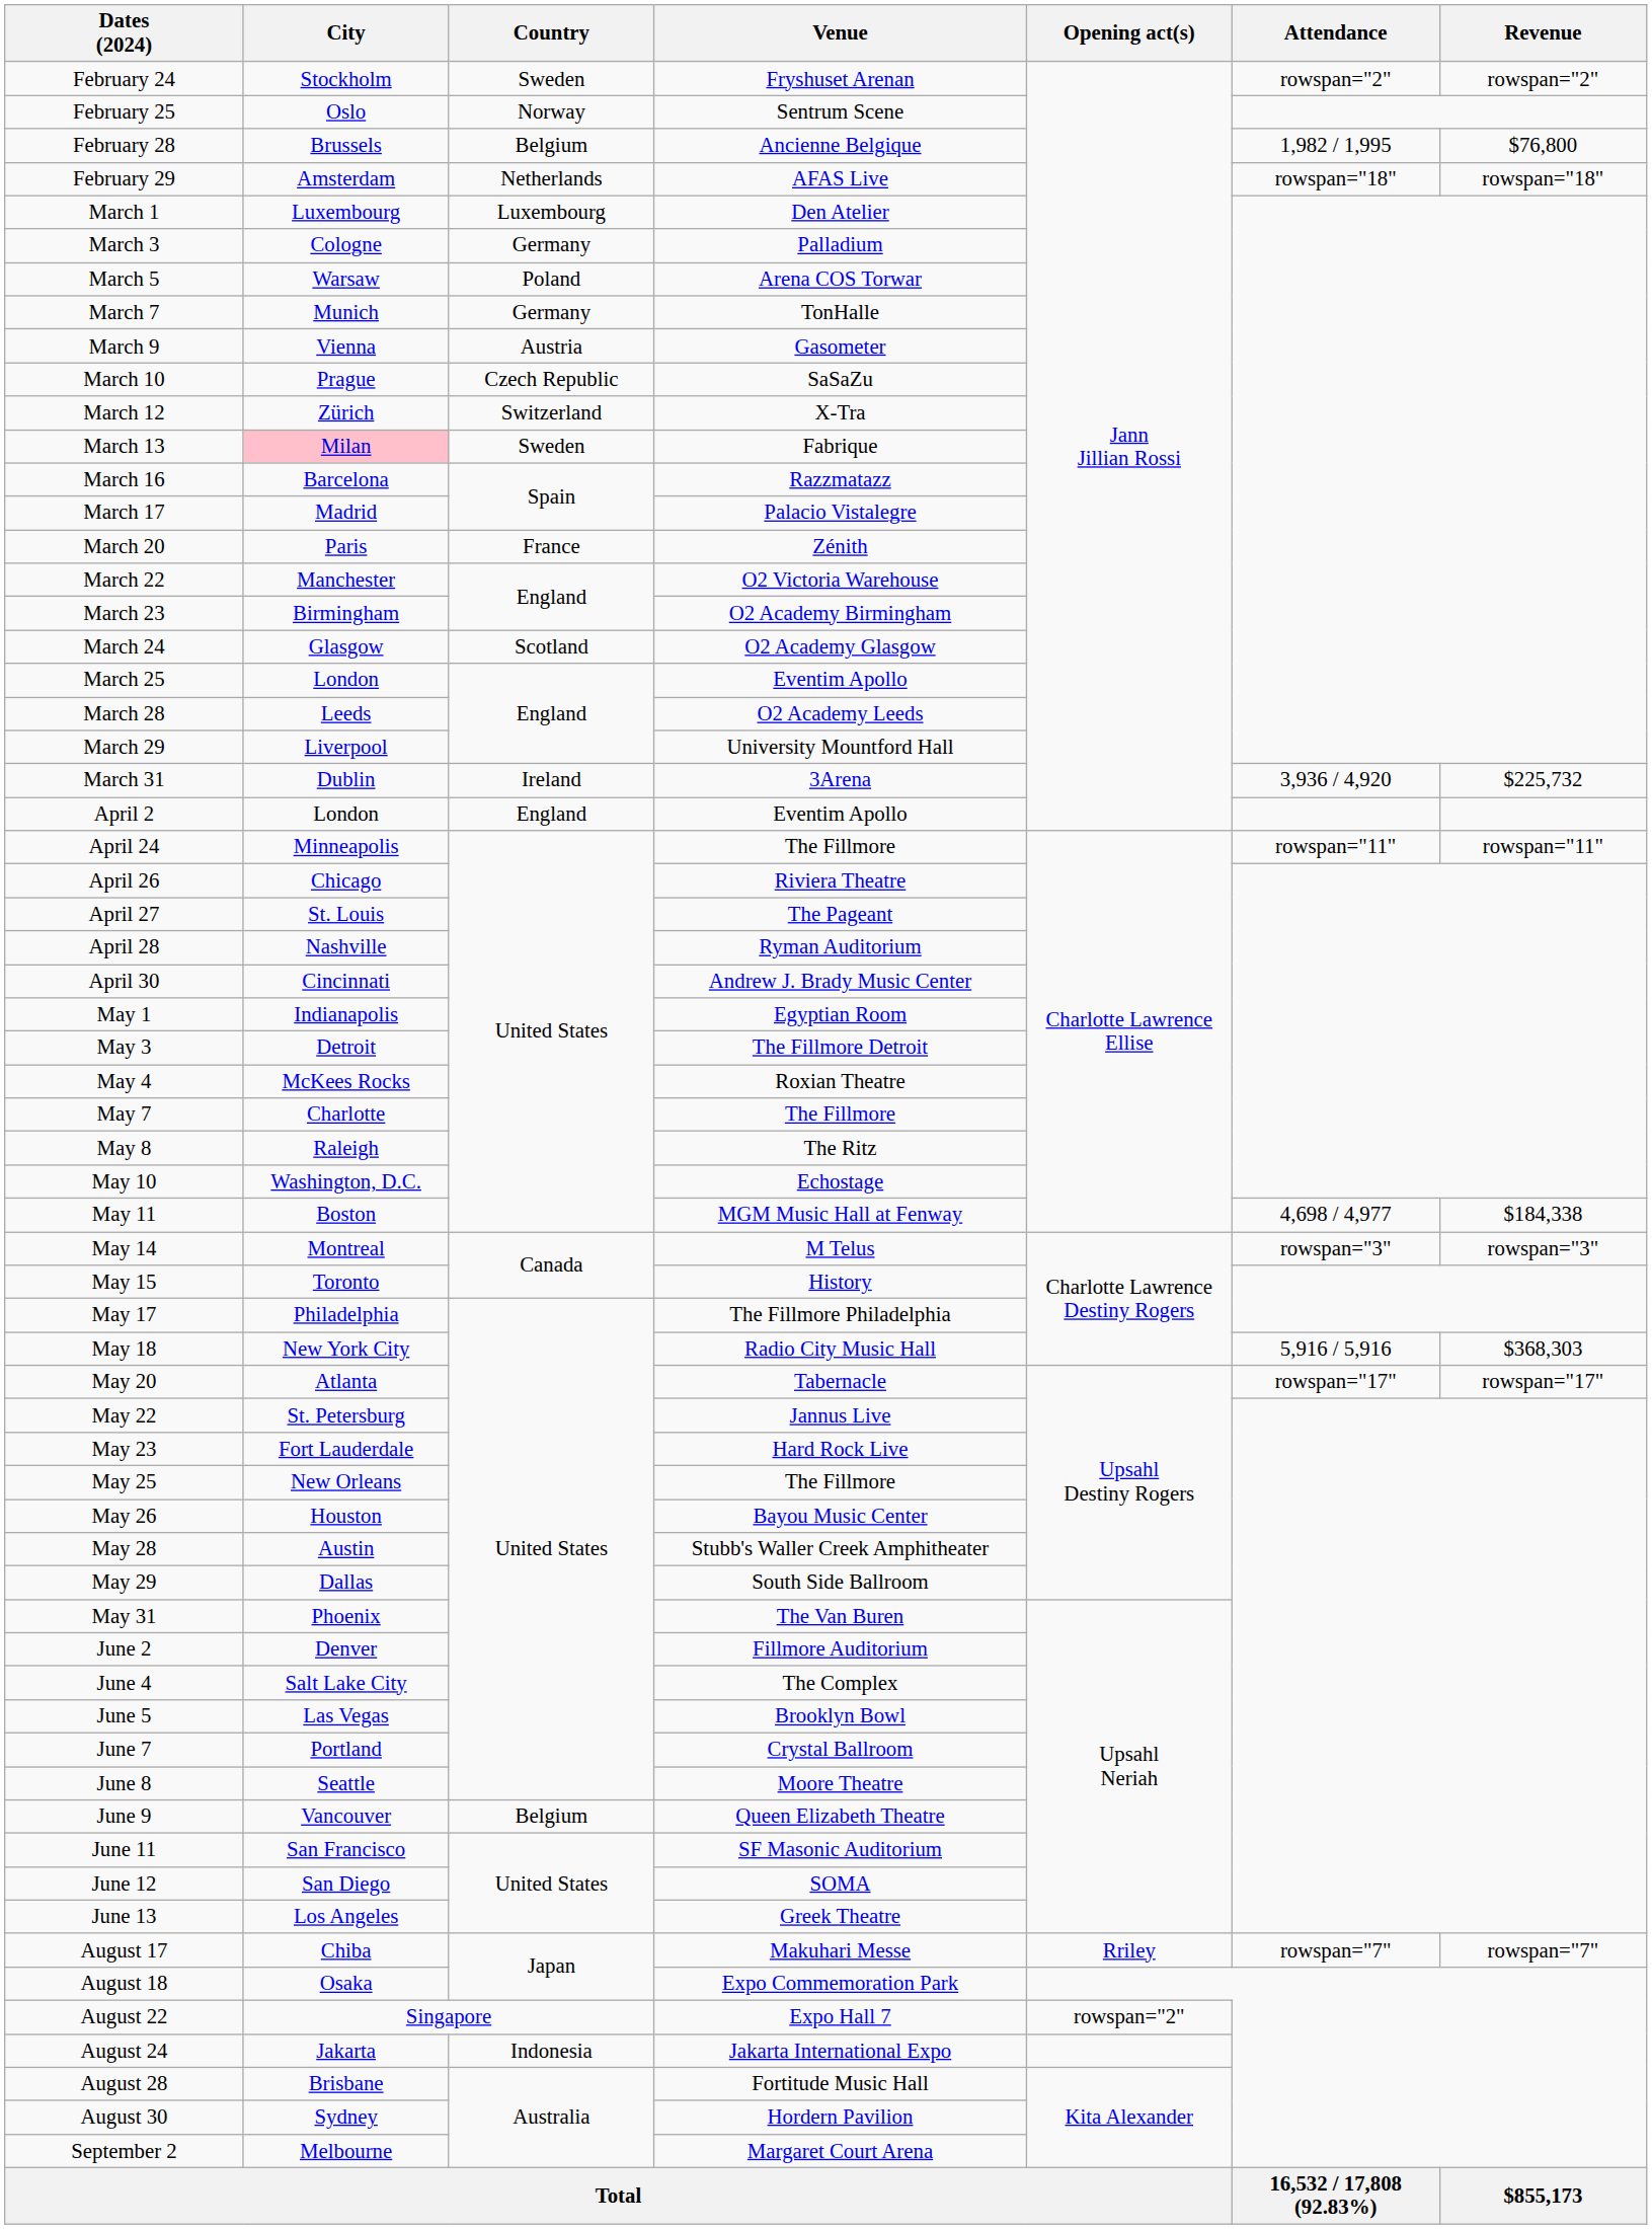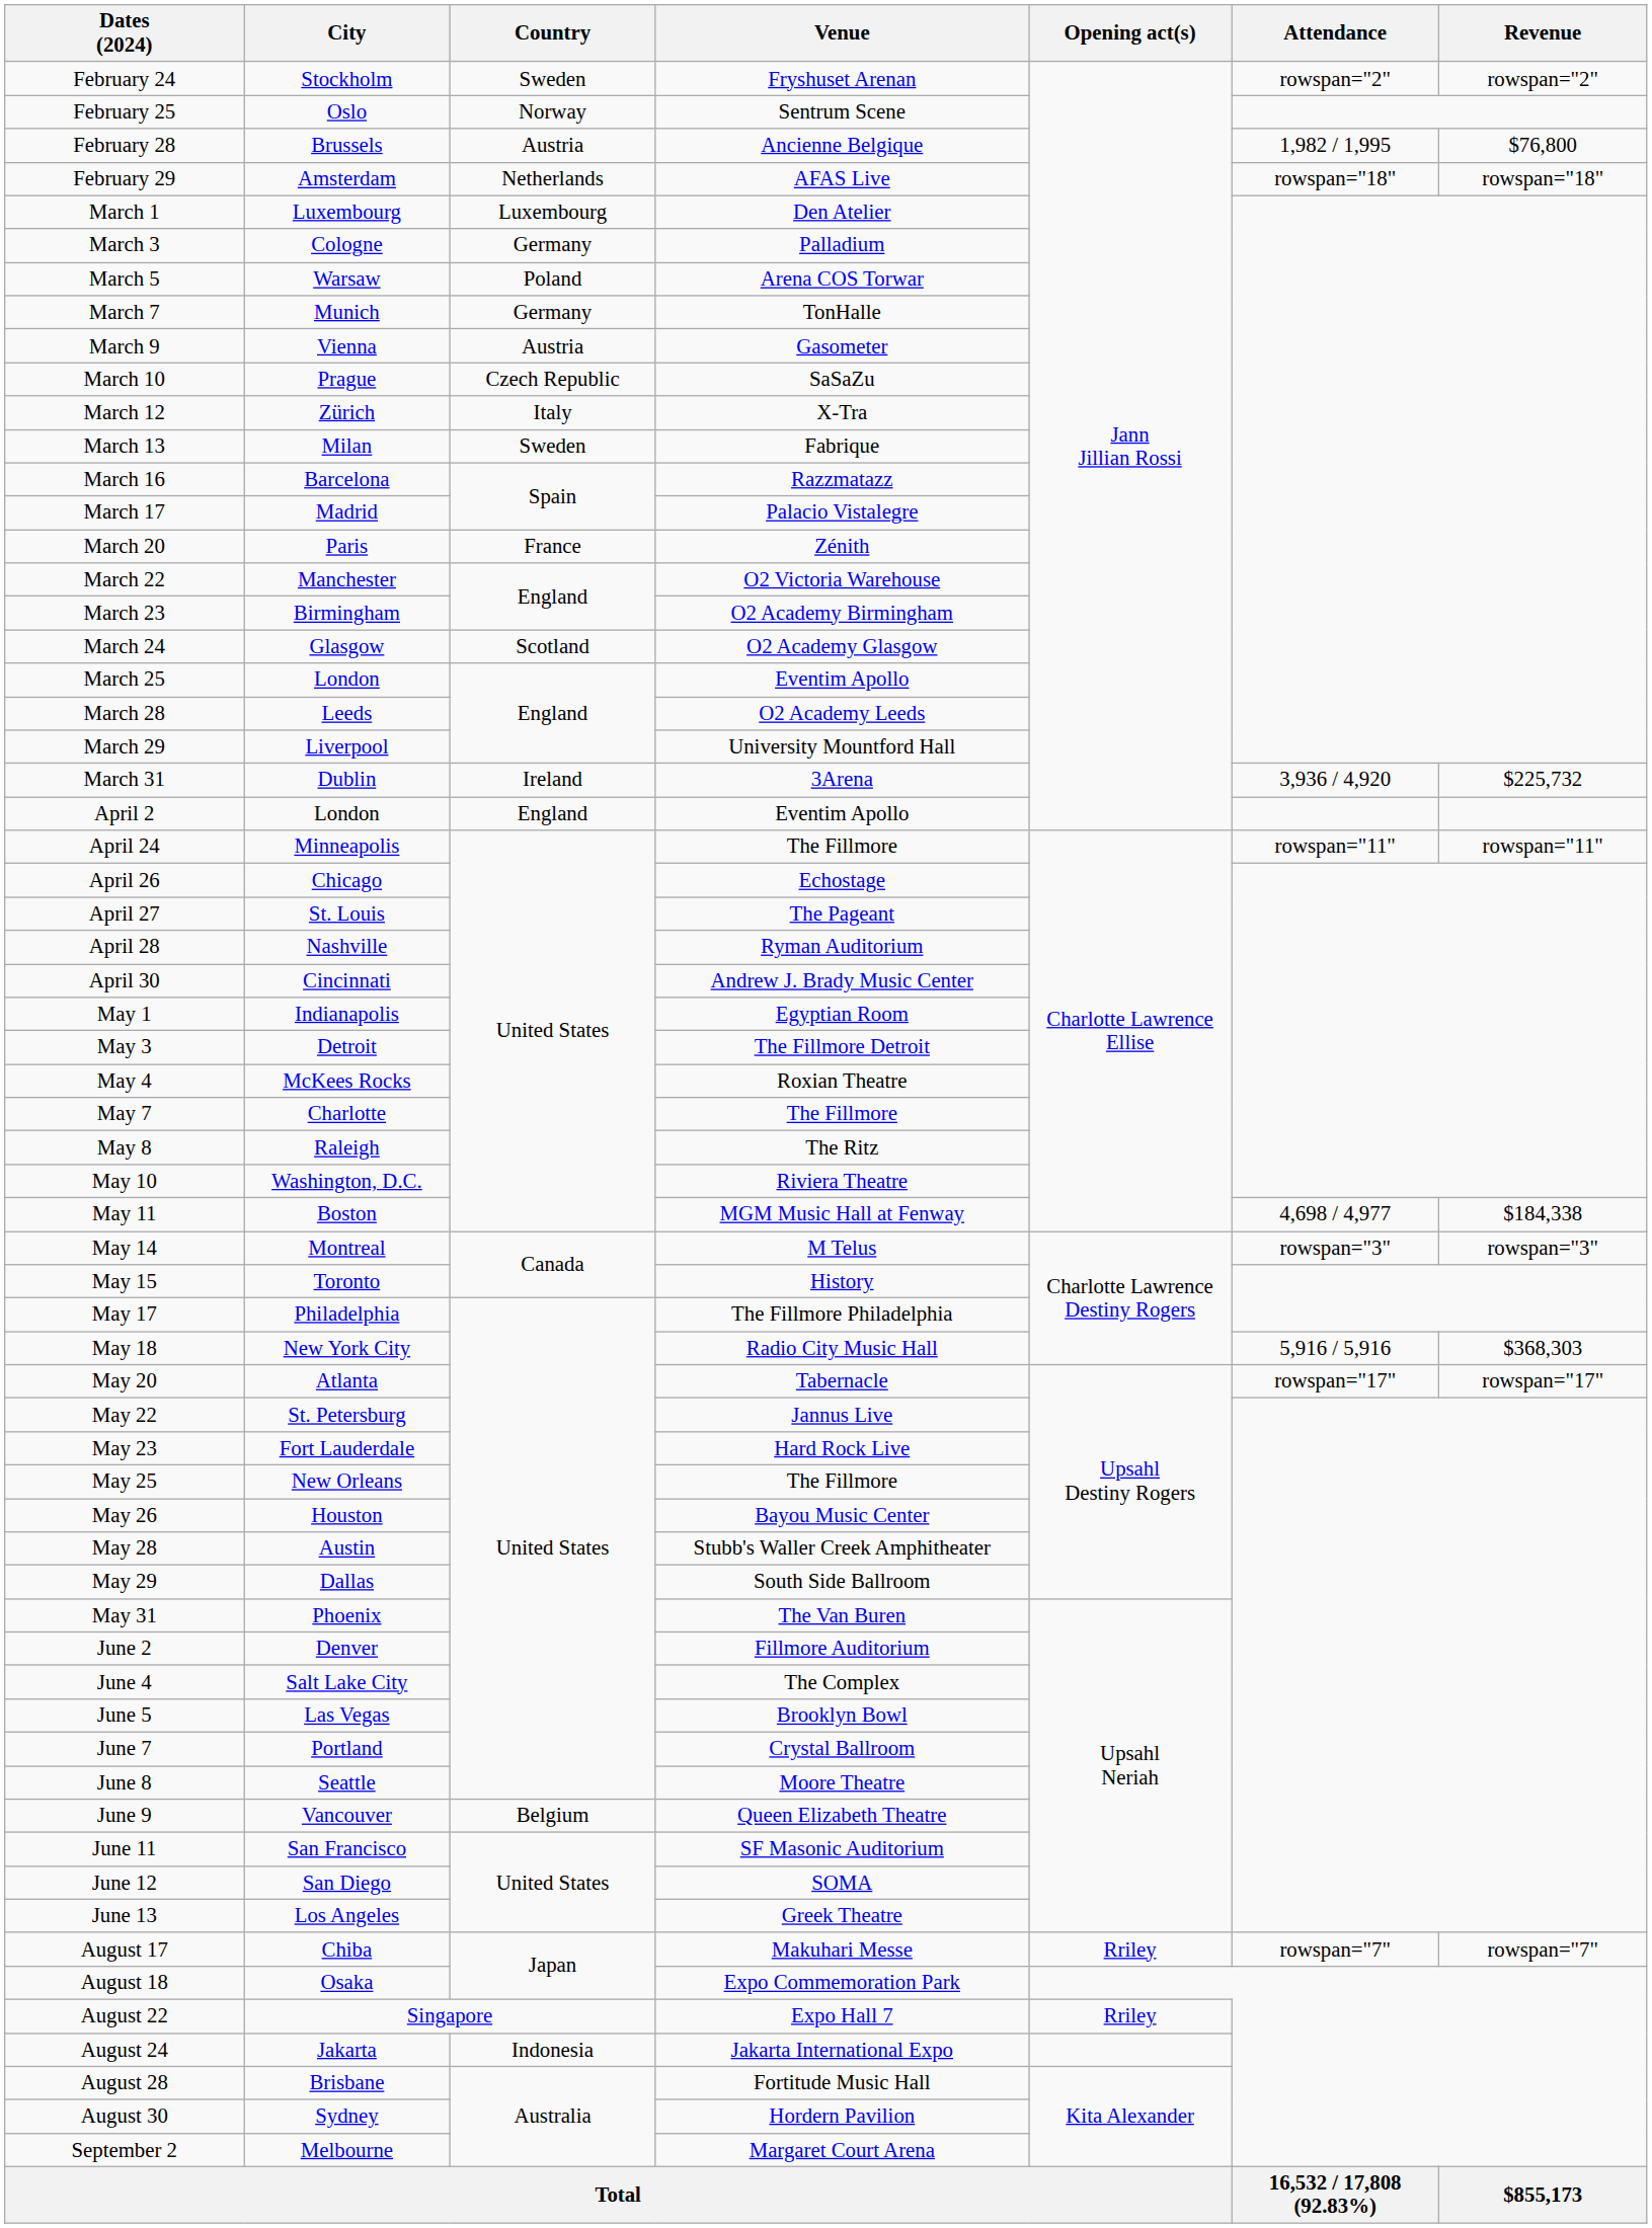February 28 | Country: Belgium -> Austria
March 12 | Country: Switzerland -> Italy
March 13 | City: pink background -> no background
April 26 | Venue: Riviera Theatre -> Echostage
May 10 | Venue: Echostage -> Riviera Theatre
August 22 | Opening act(s): rowspan="2" -> Rriley
